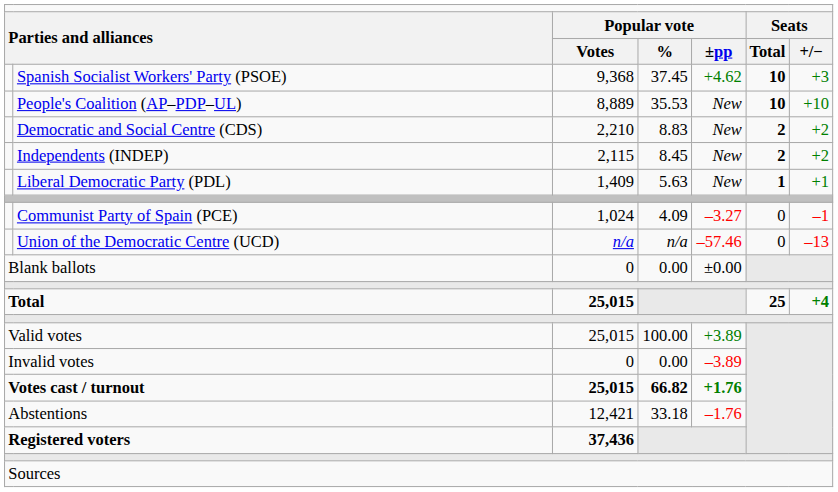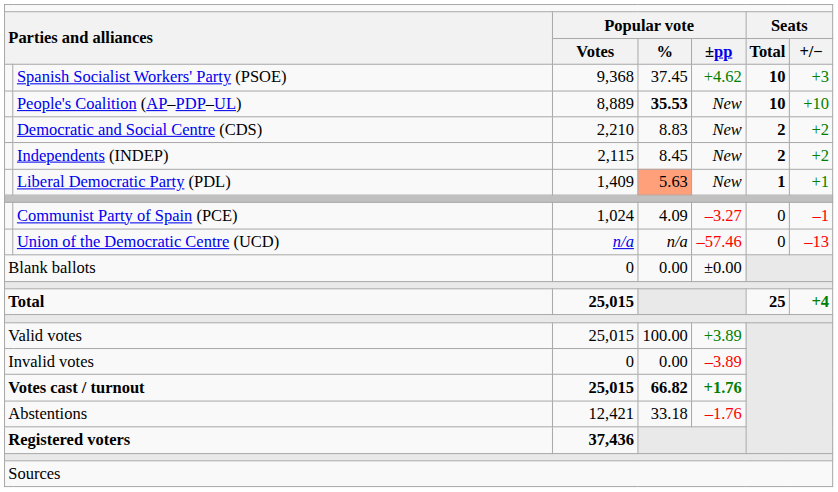People's Coalition (AP–PDP–UL) | column 4: normal -> bold
Liberal Democratic Party (PDL) | column 4: no background -> lightsalmon background
